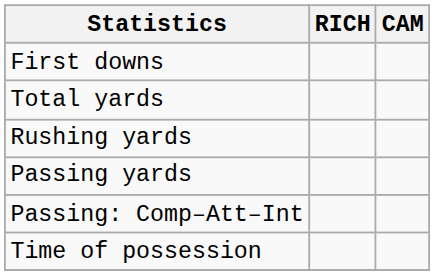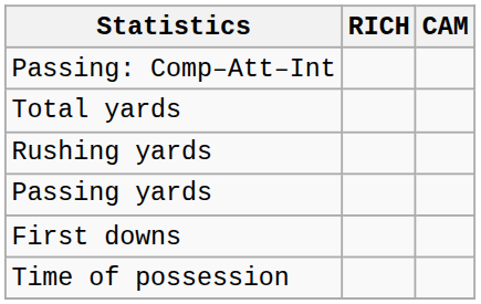rows swapped: First downs <-> Passing: Comp–Att–Int
